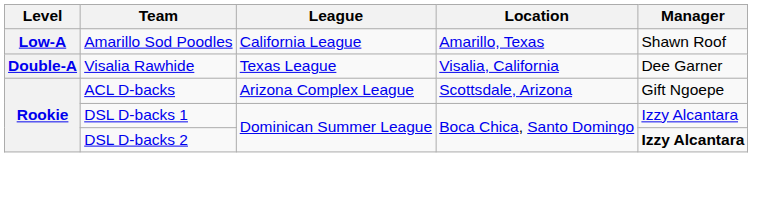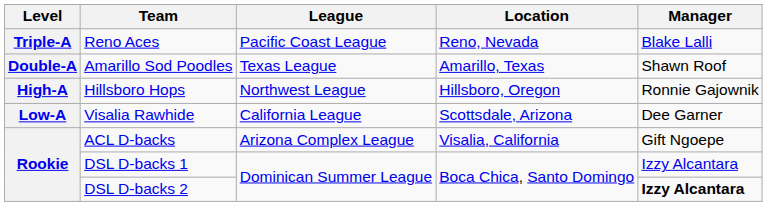+ row: Triple-A | Reno Aces | Pacific Coast League | Reno, Nevada | Blake Lalli
Amarillo Sod Poodles | Level: Low-A -> Double-A
Amarillo Sod Poodles | League: California League -> Texas League
+ row: High-A | Hillsboro Hops | Northwest League | Hillsboro, Oregon | Ronnie Gajownik
Visalia Rawhide | Level: Double-A -> Low-A
Visalia Rawhide | League: Texas League -> California League
Visalia Rawhide | Location: Visalia, California -> Scottsdale, Arizona
ACL D-backs | Location: Scottsdale, Arizona -> Visalia, California
